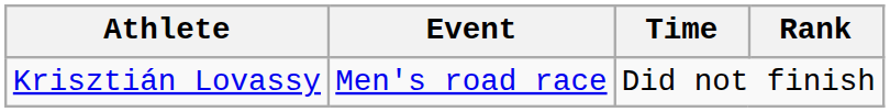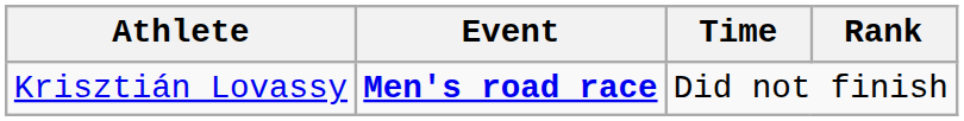Krisztián Lovassy | Event: normal -> bold
